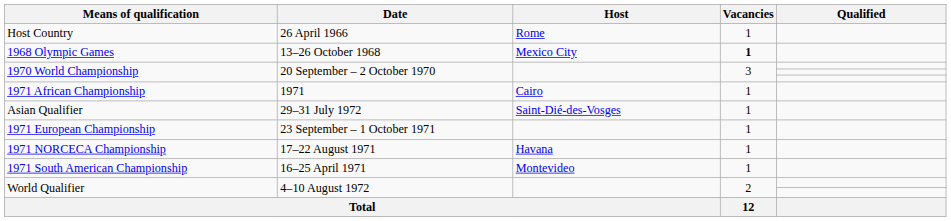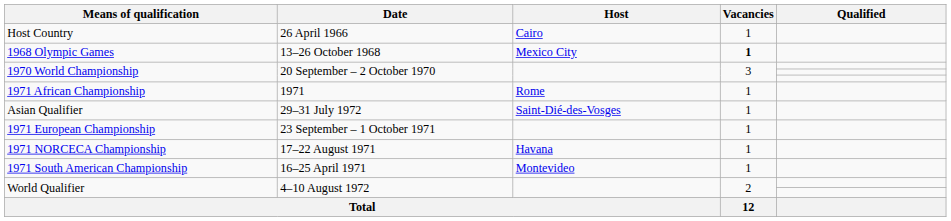Host Country | Host: Rome -> Cairo
1971 African Championship | Host: Cairo -> Rome
